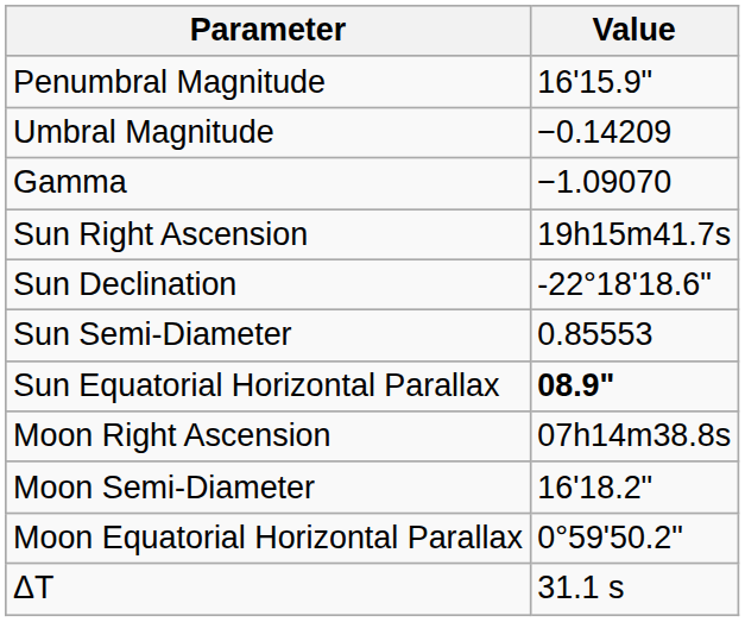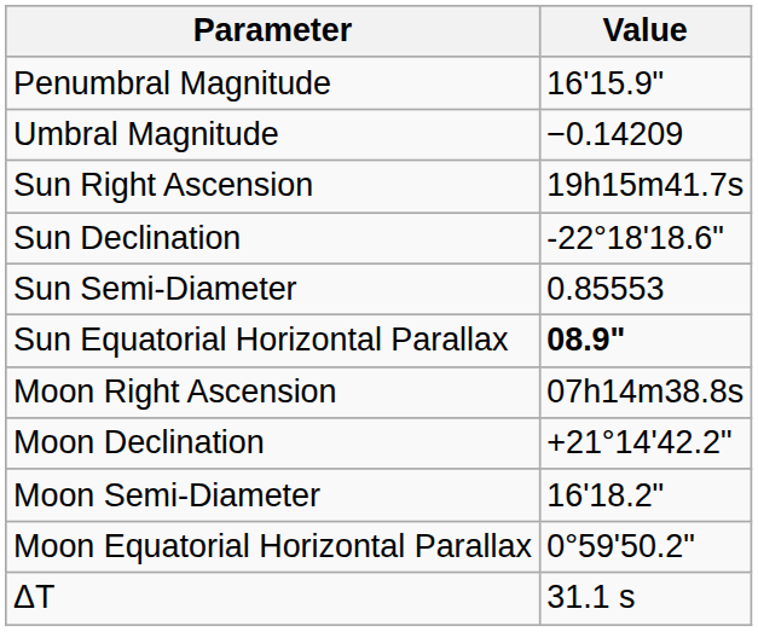- row: Gamma | −1.09070
+ row: Moon Declination | +21°14'42.2"
